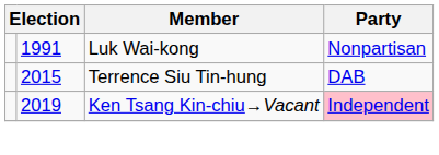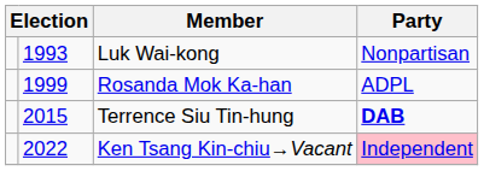Luk Wai-kong | column 2: 1991 -> 1993
+ row: 1999 | Rosanda Mok Ka-han | ADPL
Terrence Siu Tin-hung | Party: normal -> bold
Ken Tsang Kin-chiu→Vacant | column 2: 2019 -> 2022
